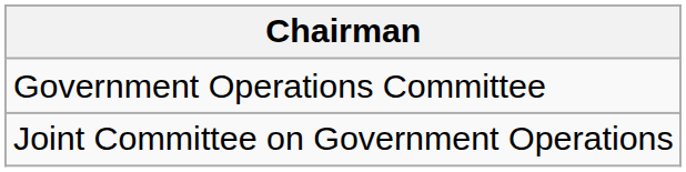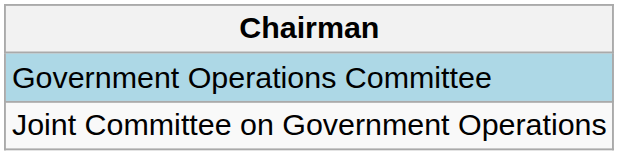row 2 | column 1: no background -> lightblue background
